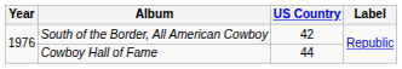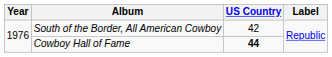Cowboy Hall of Fame | US Country: normal -> bold
